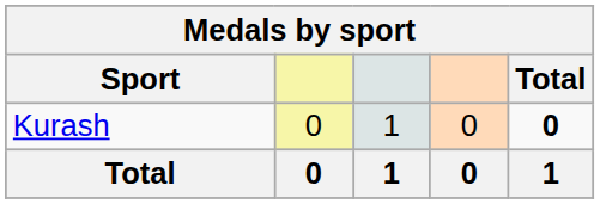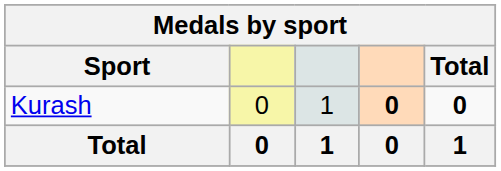Kurash | column 4: normal -> bold
